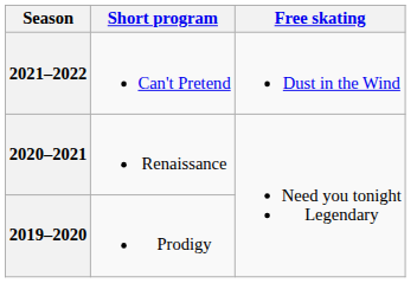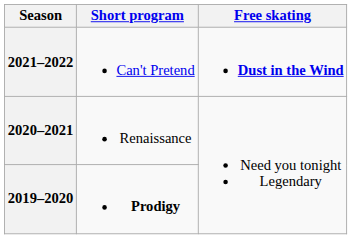2021–2022 | Free skating: normal -> bold
2019–2020 | Short program: normal -> bold
